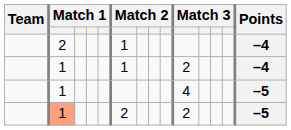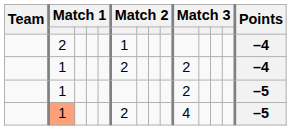row 4 | column 6: 1 -> 2
row 5 | column 10: 4 -> 2
row 6 | column 10: 2 -> 4
